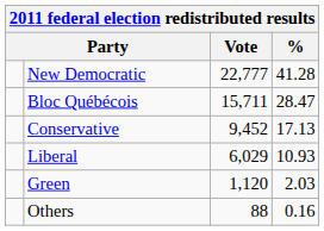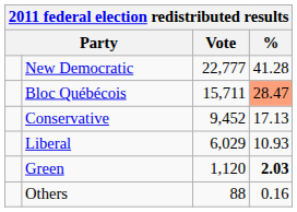Bloc Québécois | %: no background -> lightsalmon background
Green | %: normal -> bold
